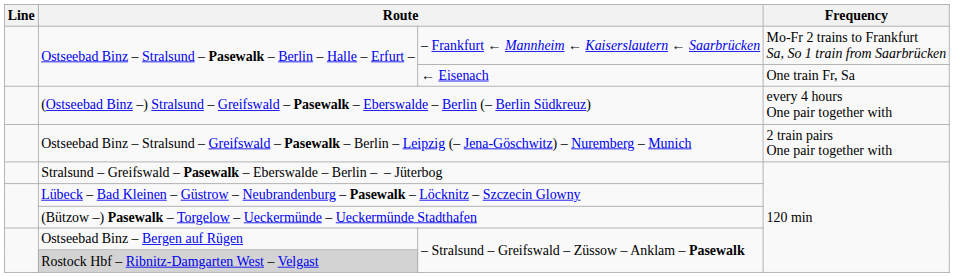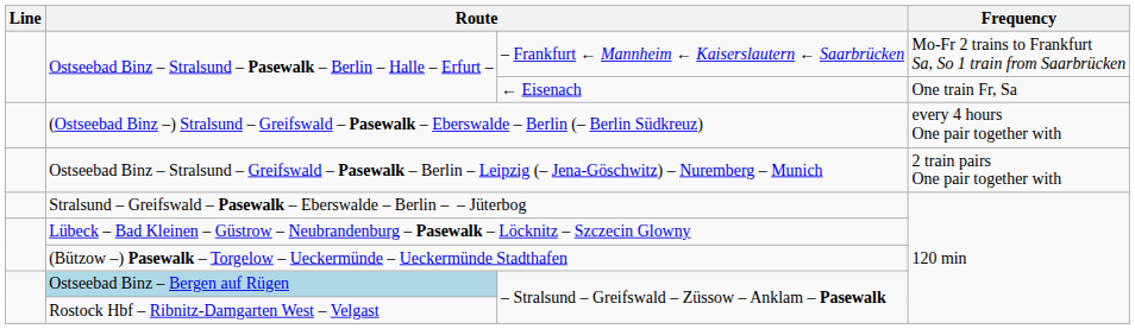Ostseebad Binz – Bergen auf Rügen | column 2: no background -> lightblue background
Rostock Hbf – Ribnitz-Damgarten West – Velgast | column 2: lightgrey background -> no background
